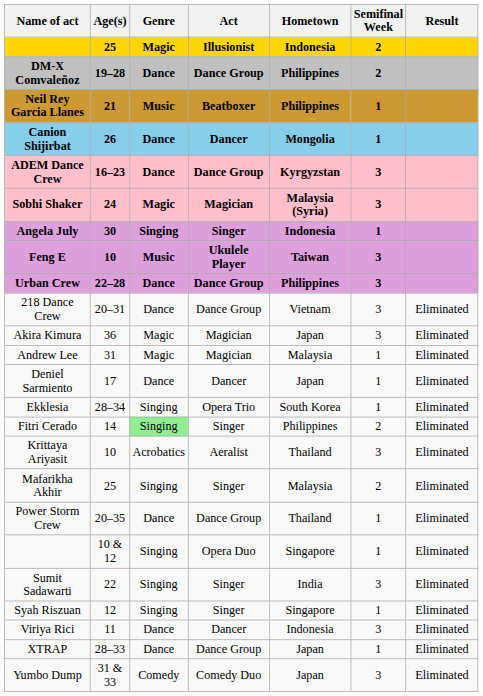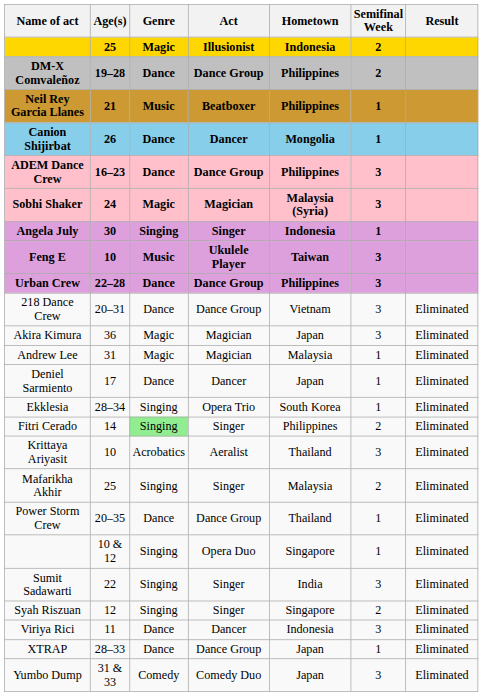ADEM Dance Crew | Hometown: Kyrgyzstan -> Philippines
Syah Riszuan | Semifinal Week: 1 -> 2
